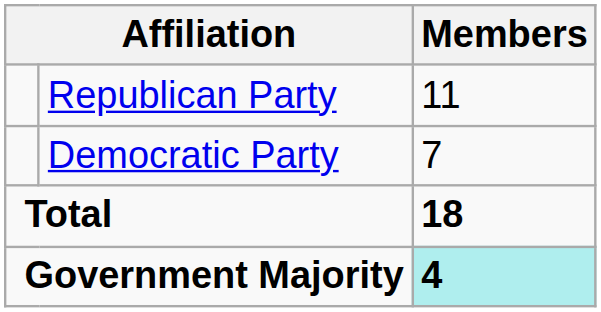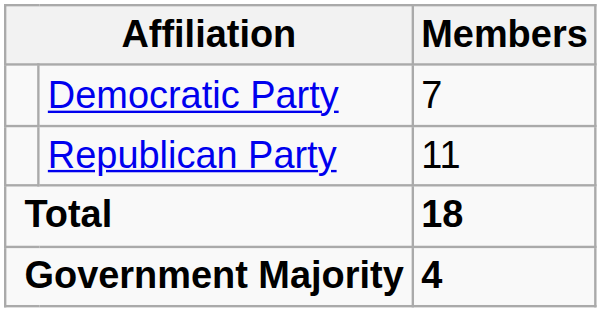rows swapped: Republican Party <-> Democratic Party
Government Majority | Members: paleturquoise background -> no background
